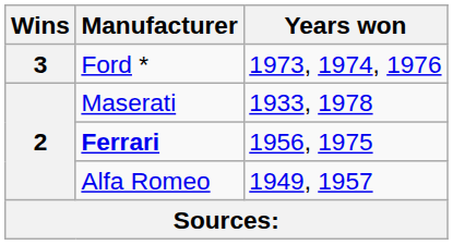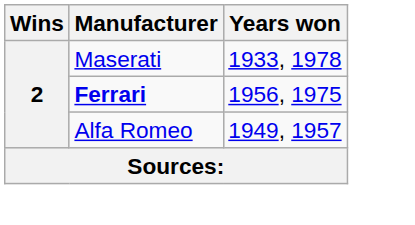- row: 3 | Ford * | 1973, 1974, 1976
